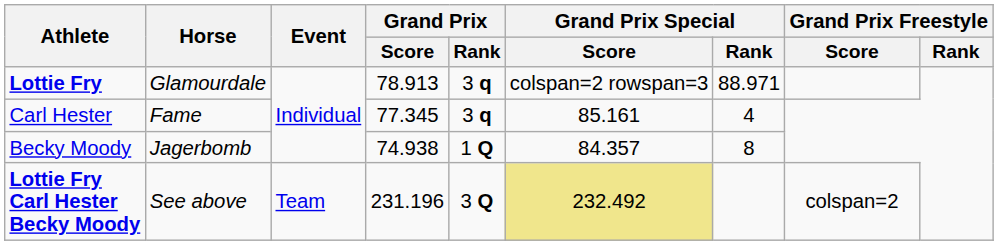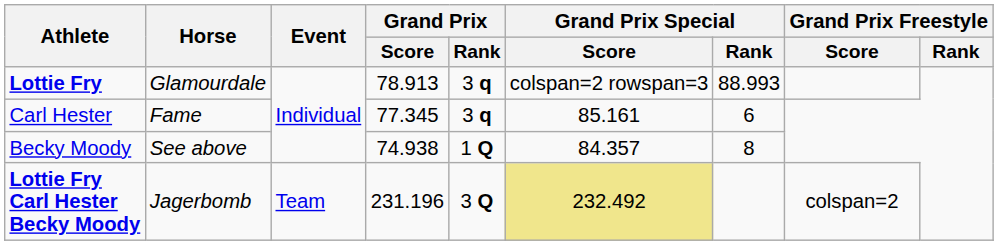Lottie Fry | Grand Prix Special / Rank: 88.971 -> 88.993
Carl Hester | Grand Prix Special / Rank: 4 -> 6
Becky Moody | Horse: Jagerbomb -> See above
Lottie Fry Carl Hester Becky Moody | Horse: See above -> Jagerbomb
